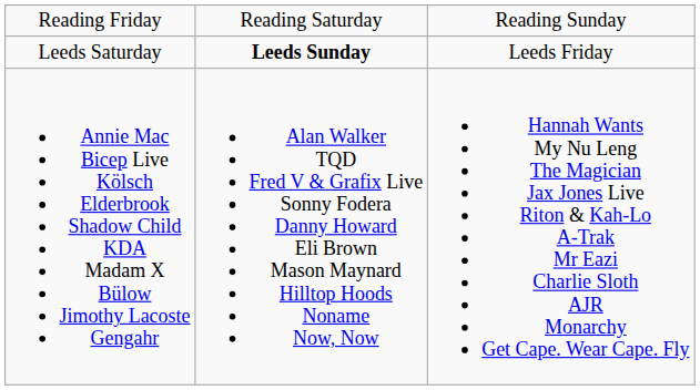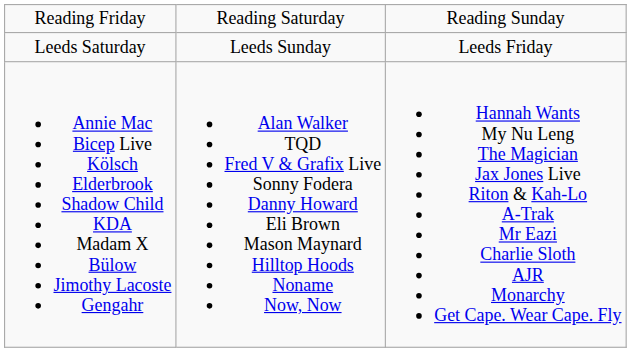Leeds Saturday | column 2: bold -> normal
